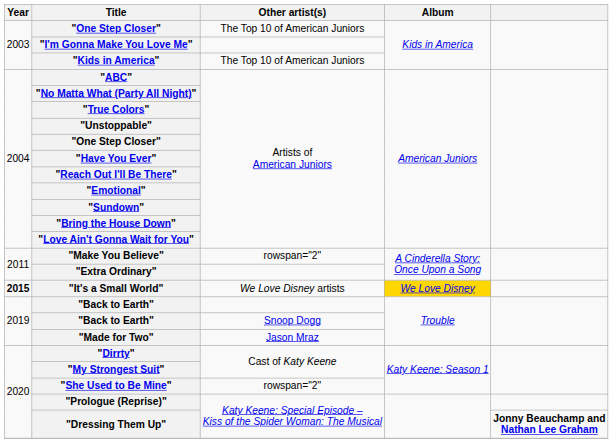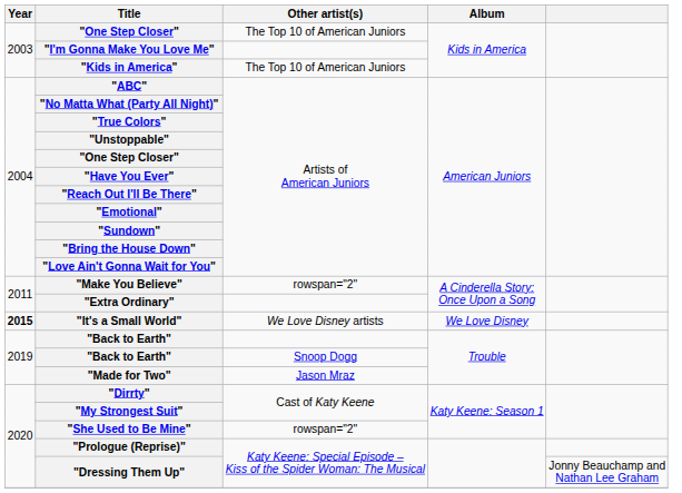"It's a Small World" | Album: gold background -> no background
"Dressing Them Up" | column 5: bold -> normal
